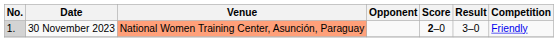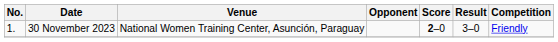30 November 2023 | No.: lightgrey background -> no background
30 November 2023 | Venue: lightsalmon background -> no background
